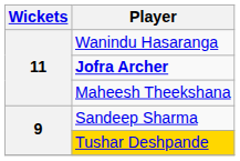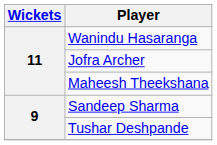Jofra Archer | Player: bold -> normal
Tushar Deshpande | Player: gold background -> no background
